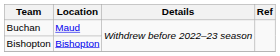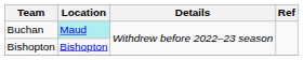Buchan | Location: no background -> paleturquoise background
